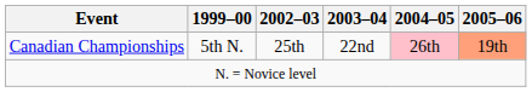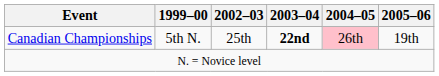Canadian Championships | 2003–04: normal -> bold
Canadian Championships | 2005–06: lightsalmon background -> no background
